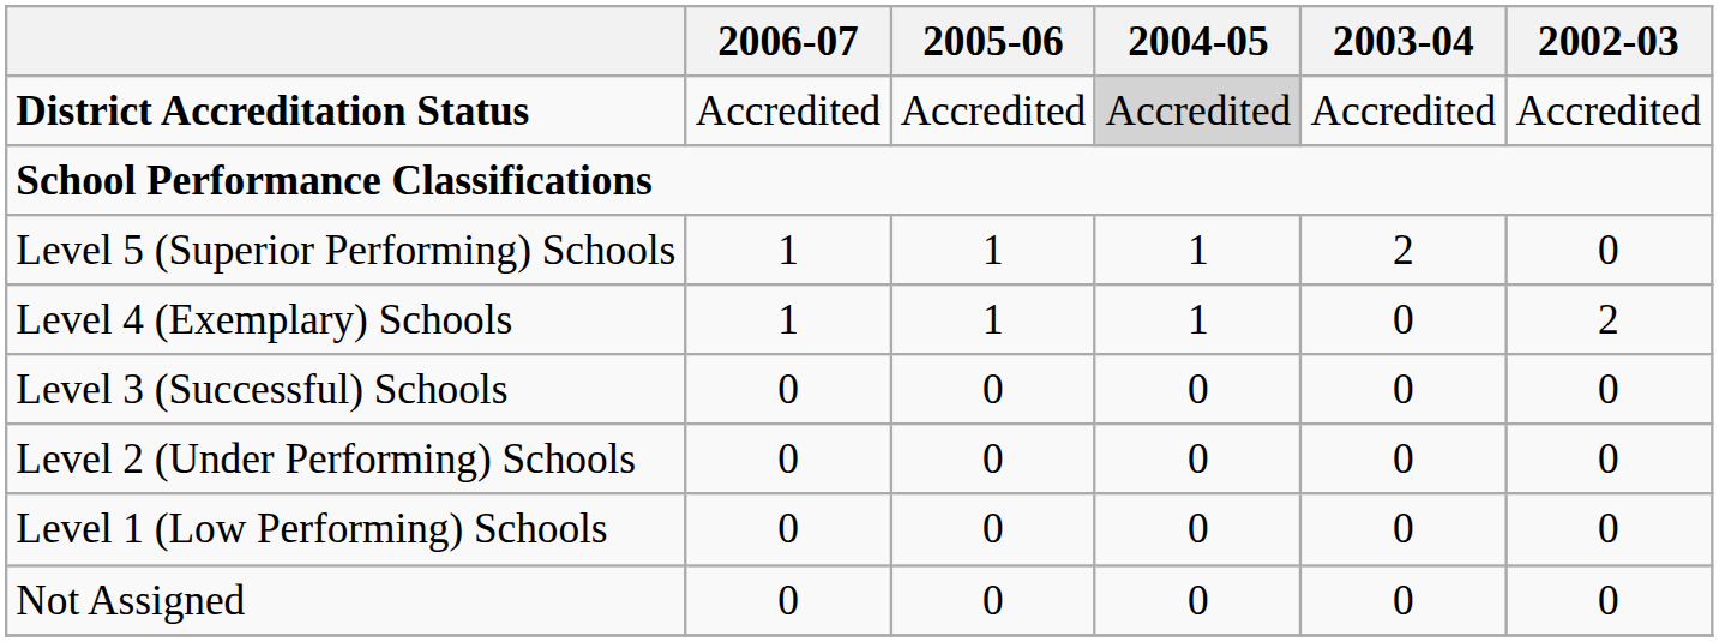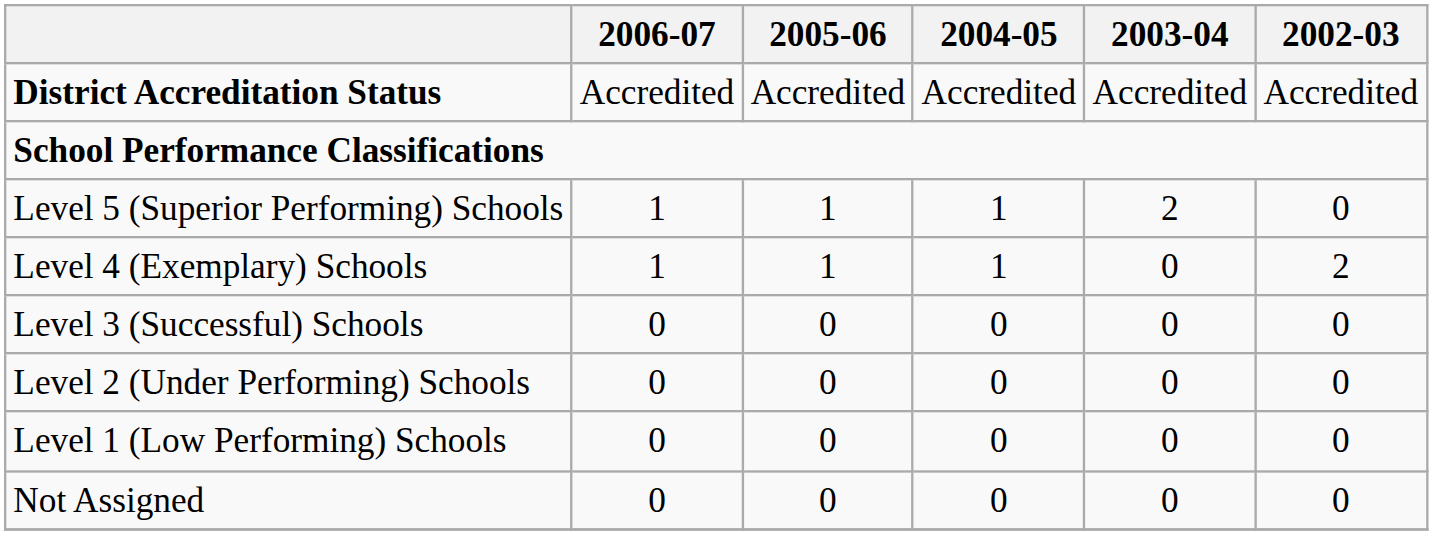District Accreditation Status | 2004-05: lightgrey background -> no background
